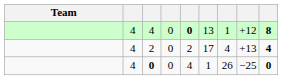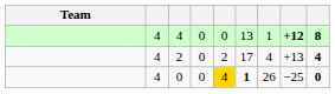row 2 | column 5: bold -> normal
row 2 | column 8: normal -> bold
row 4 | column 3: bold -> normal
row 4 | column 5: no background -> gold background
row 4 | column 6: normal -> bold
